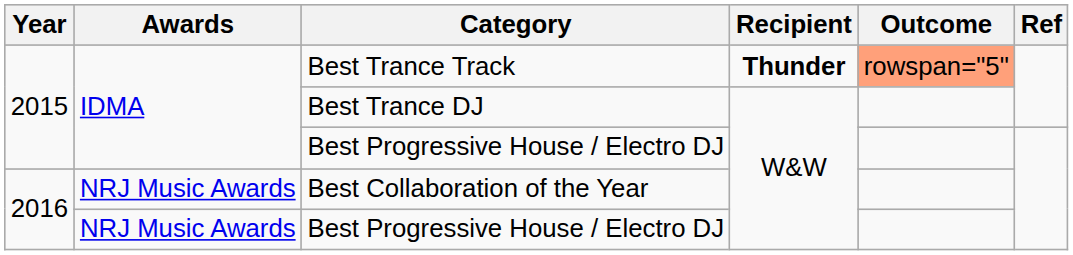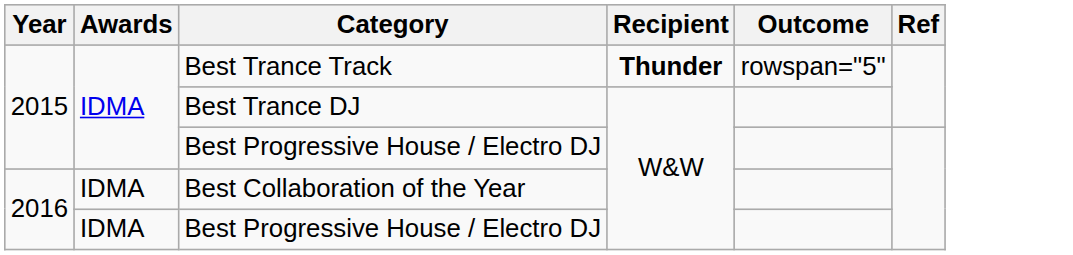Best Trance Track | Outcome: lightsalmon background -> no background
Best Collaboration of the Year | Awards: NRJ Music Awards -> IDMA
2016 / Best Progressive House / Electro DJ | Awards: NRJ Music Awards -> IDMA
